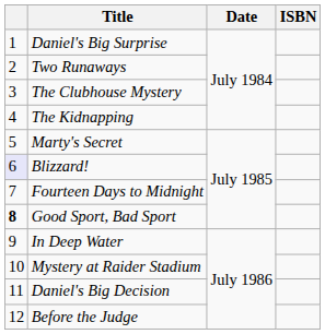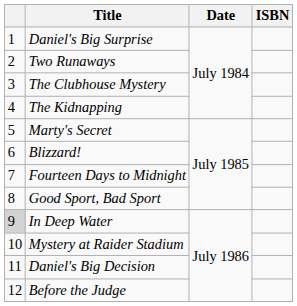Blizzard! | column 1: lavender background -> no background
Good Sport, Bad Sport | column 1: bold -> normal
In Deep Water | column 1: no background -> lightgrey background
